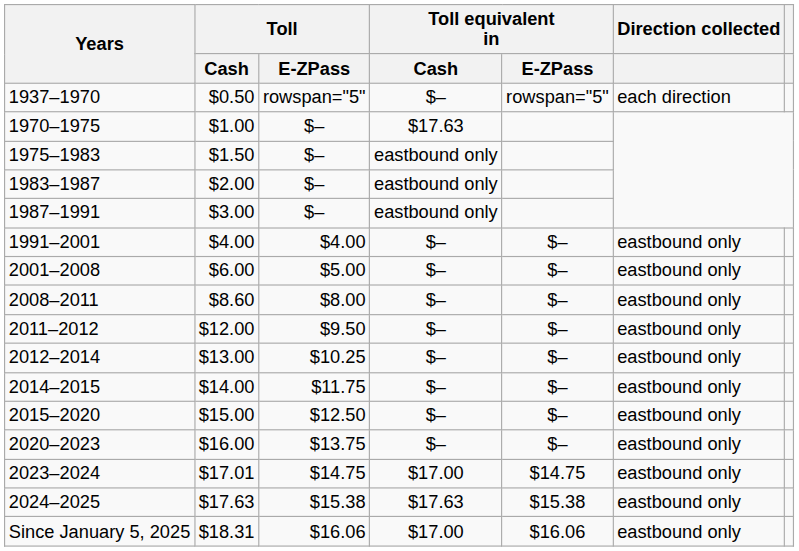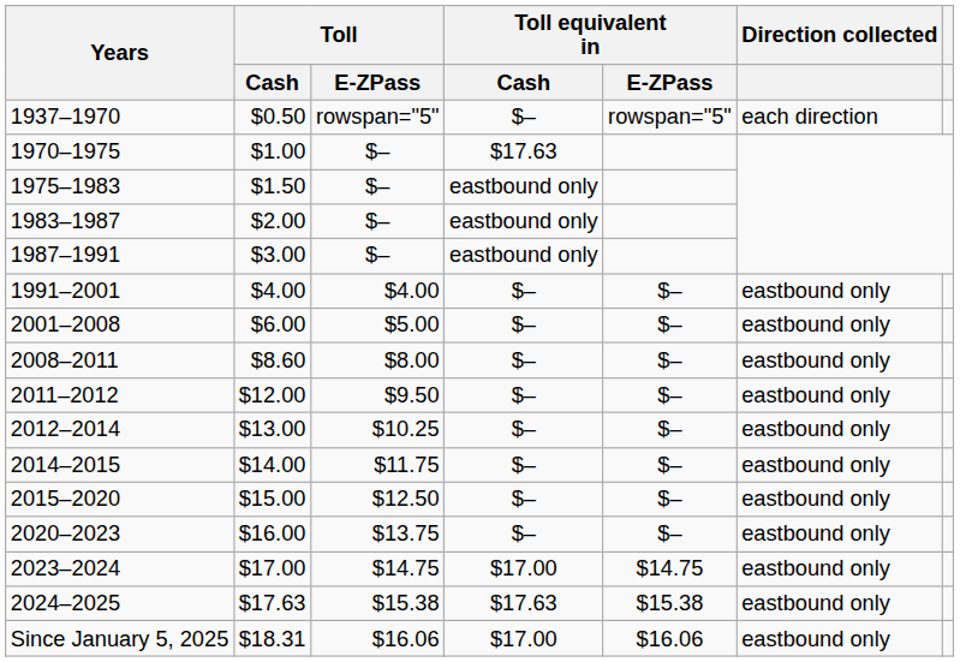2023–2024 | Toll / Cash: $17.01 -> $17.00
